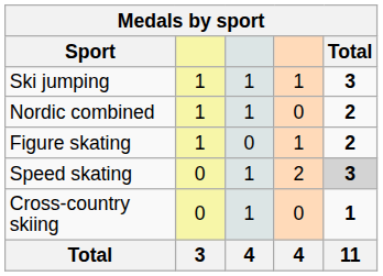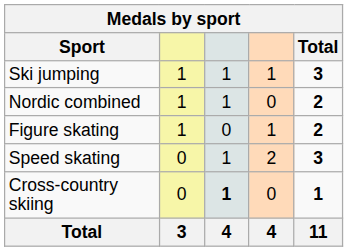Speed skating | Total: lightgrey background -> no background
Cross-country skiing | column 3: normal -> bold
